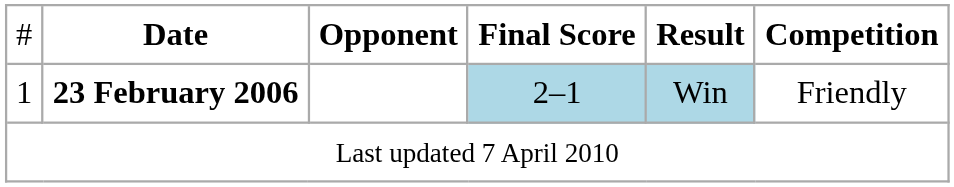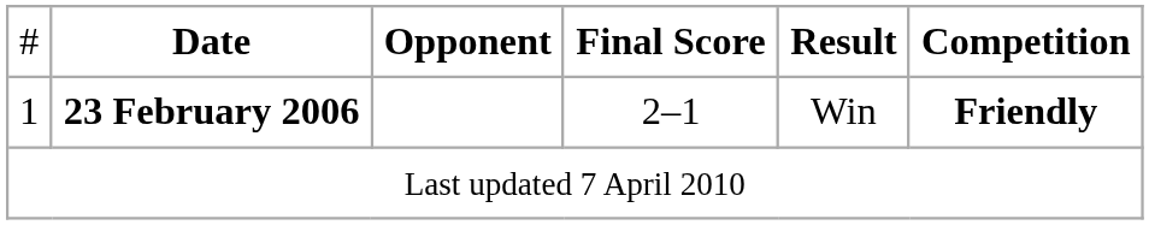1 | column 4: lightblue background -> no background
1 | column 5: lightblue background -> no background
1 | column 6: normal -> bold
